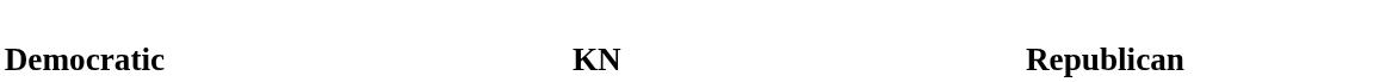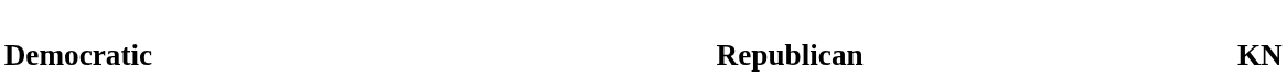columns swapped: 14 <-> 90
